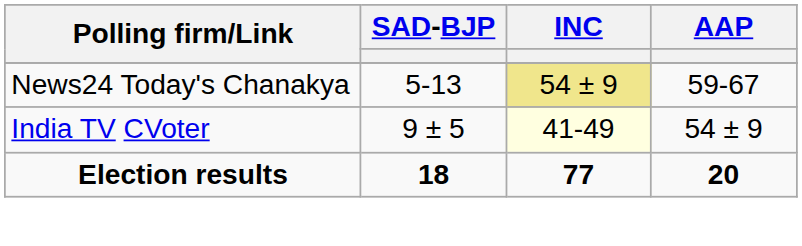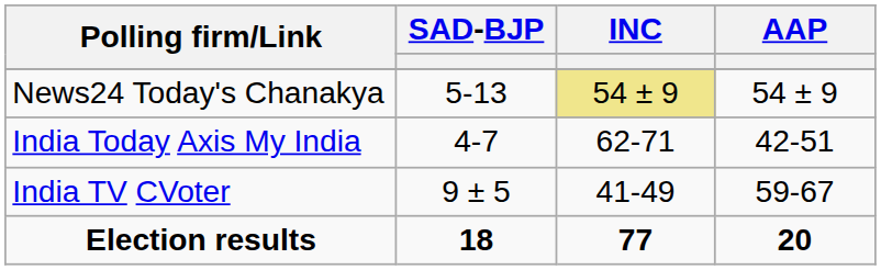News24 Today's Chanakya | AAP: 59-67 -> 54 ± 9
+ row: India Today Axis My India | 4-7 | 62-71 | 42-51
India TV CVoter | INC: lightyellow background -> no background
India TV CVoter | AAP: 54 ± 9 -> 59-67
